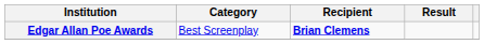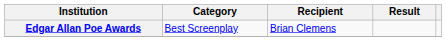Edgar Allan Poe Awards | Recipient: bold -> normal
